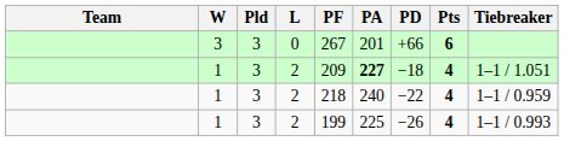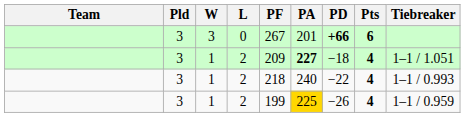columns swapped: Pld <-> W
row 2 | PD: normal -> bold
row 4 | Tiebreaker: 1–1 / 0.959 -> 1–1 / 0.993
row 5 | PA: no background -> gold background
row 5 | Tiebreaker: 1–1 / 0.993 -> 1–1 / 0.959
